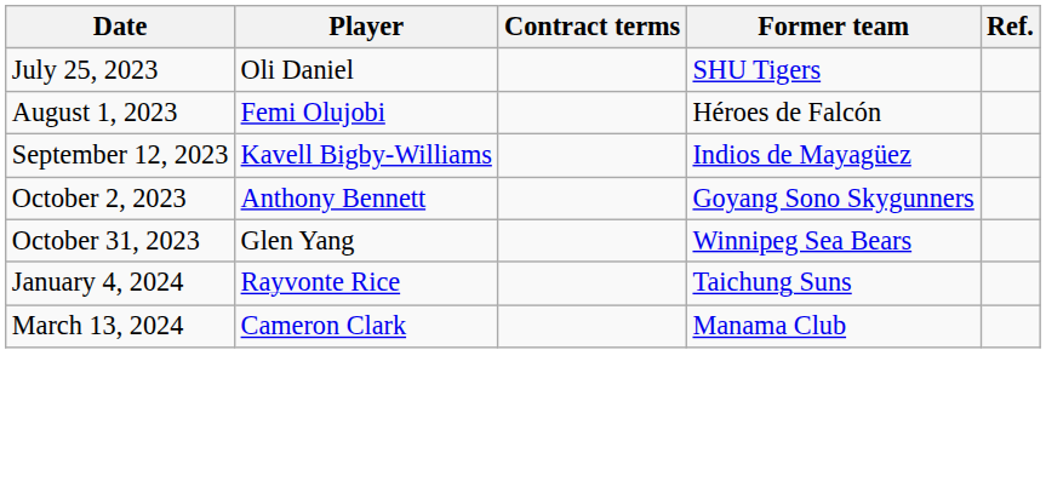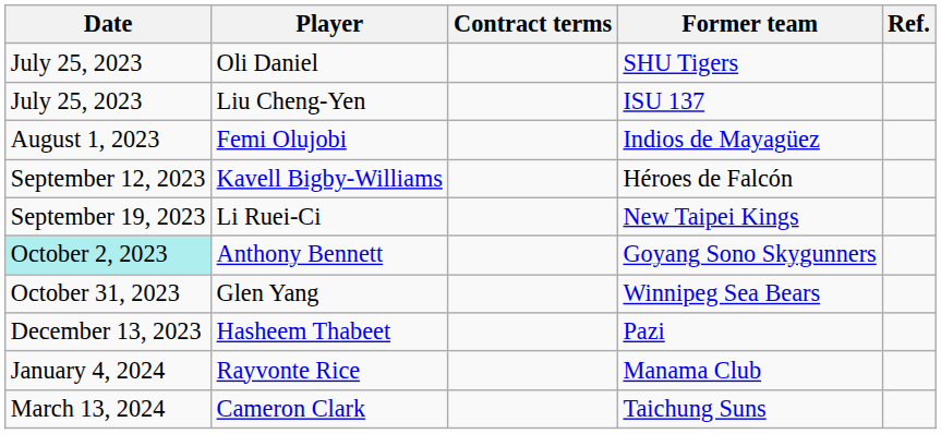+ row: July 25, 2023 | Liu Cheng-Yen | ISU 137
Femi Olujobi | Former team: Héroes de Falcón -> Indios de Mayagüez
Kavell Bigby-Williams | Former team: Indios de Mayagüez -> Héroes de Falcón
+ row: September 19, 2023 | Li Ruei-Ci | New Taipei Kings
Anthony Bennett | Date: no background -> paleturquoise background
+ row: December 13, 2023 | Hasheem Thabeet | Pazi
Rayvonte Rice | Former team: Taichung Suns -> Manama Club
Cameron Clark | Former team: Manama Club -> Taichung Suns
